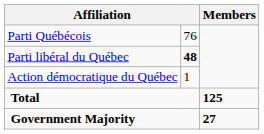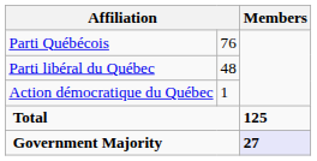Parti libéral du Québec | column 2: bold -> normal
Government Majority | Members: no background -> lavender background
